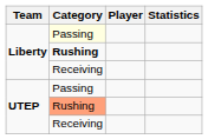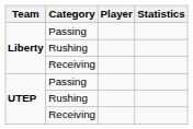Liberty / Passing | Category: lightyellow background -> no background
Liberty / Rushing | Category: bold -> normal
UTEP / Rushing | Category: lightsalmon background -> no background
